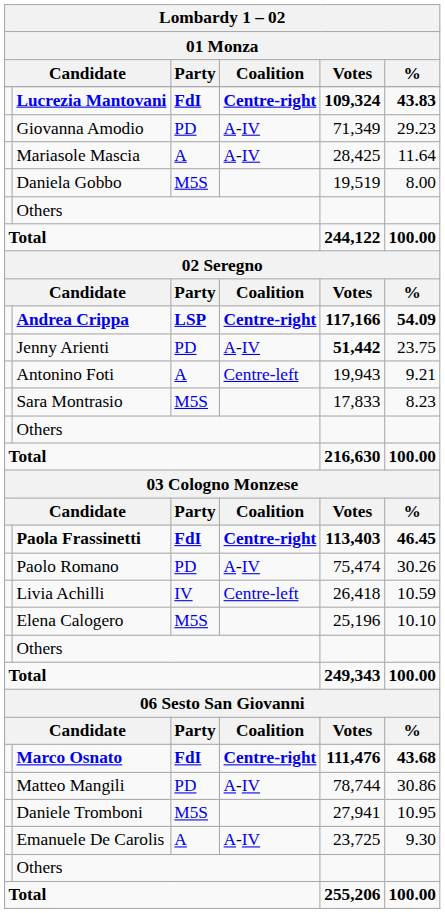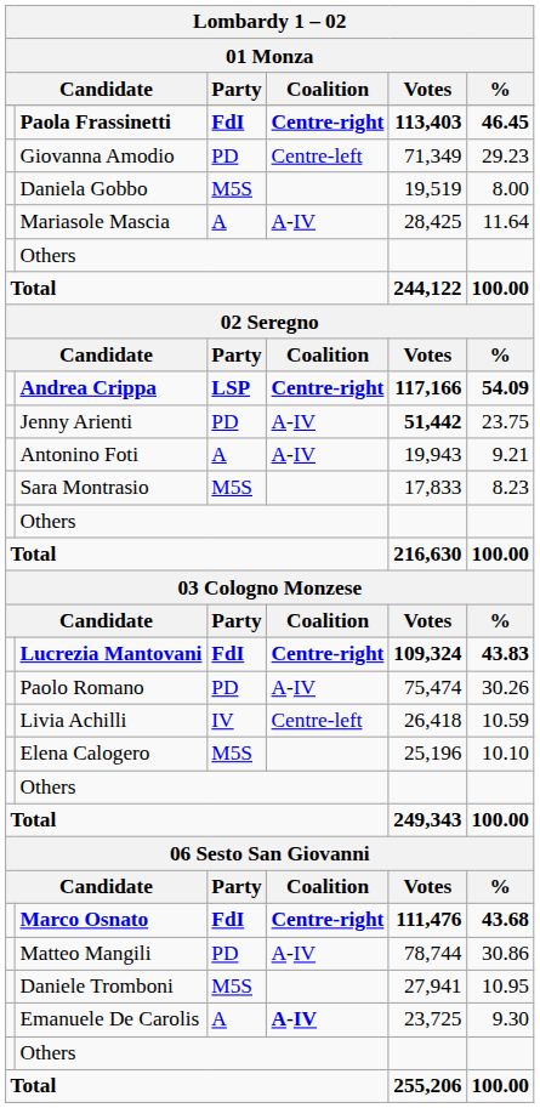rows swapped: Paola Frassinetti <-> Lucrezia Mantovani
Giovanna Amodio | Coalition: A-IV -> Centre-left
rows swapped: Mariasole Mascia <-> Daniela Gobbo
Antonino Foti | Coalition: Centre-left -> A-IV
Emanuele De Carolis | Coalition: normal -> bold
